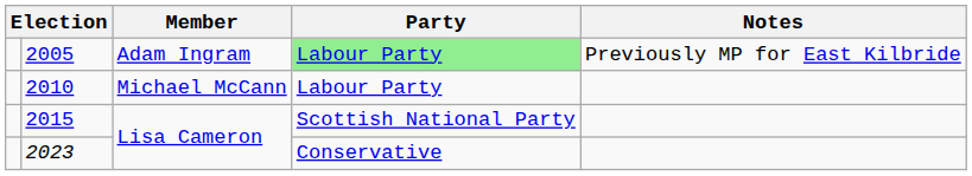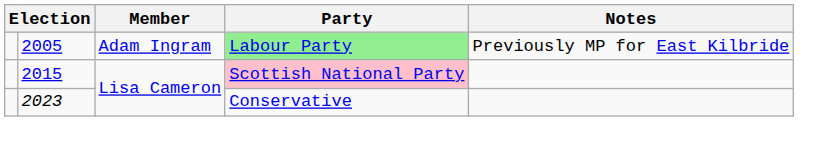- row: 2010 | Michael McCann | Labour Party
2015 | Party: no background -> pink background
